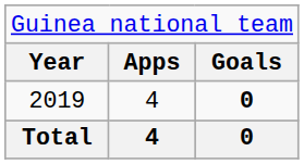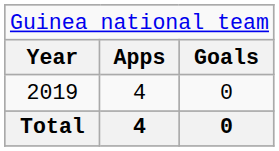2019 | column 3: bold -> normal
